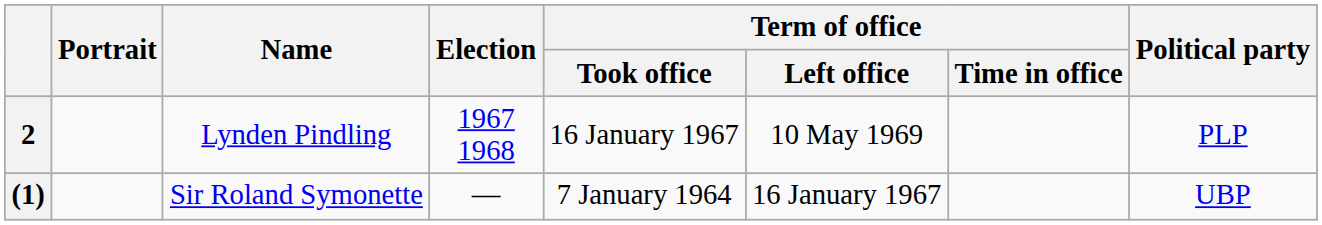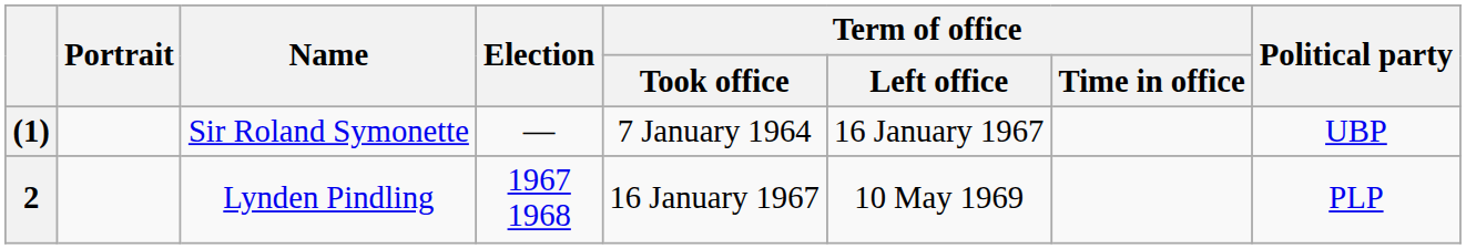rows swapped: (1) <-> 2
